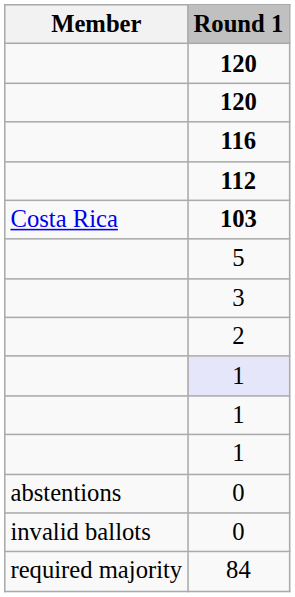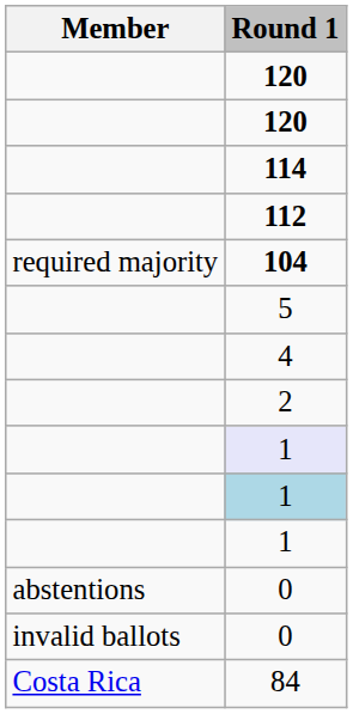row 4 | Round 1: 116 -> 114
row 6 | Member: Costa Rica -> required majority
row 6 | Round 1: 103 -> 104
row 8 | Round 1: 3 -> 4
row 11 | Round 1: no background -> lightblue background
row 15 | Member: required majority -> Costa Rica
